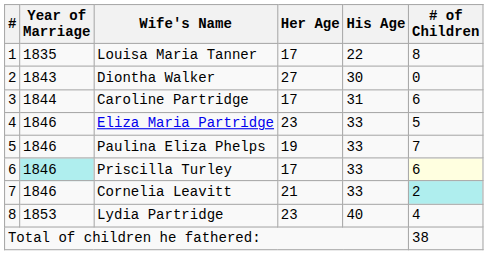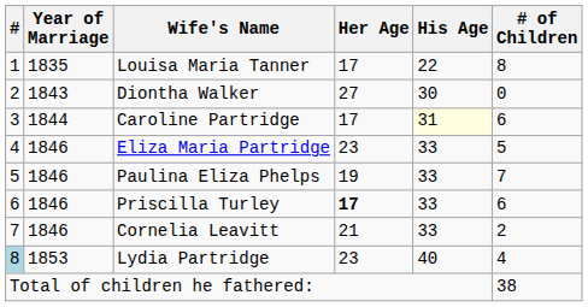Caroline Partridge | His Age: no background -> lightyellow background
Priscilla Turley | Year of Marriage: paleturquoise background -> no background
Priscilla Turley | Her Age: normal -> bold
Priscilla Turley | # of Children: lightyellow background -> no background
Cornelia Leavitt | # of Children: paleturquoise background -> no background
Lydia Partridge | #: no background -> lightblue background
